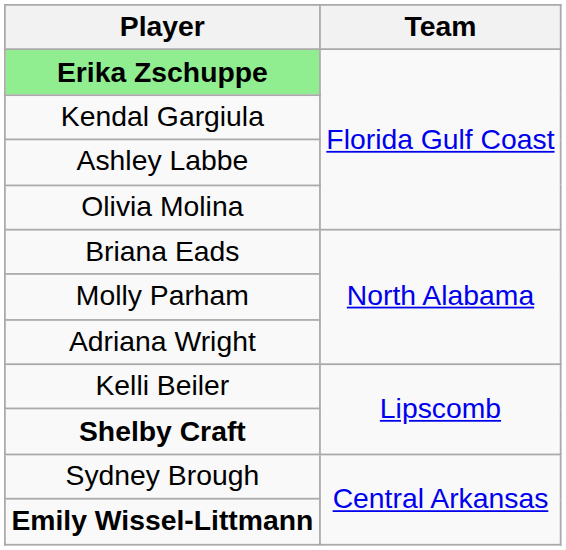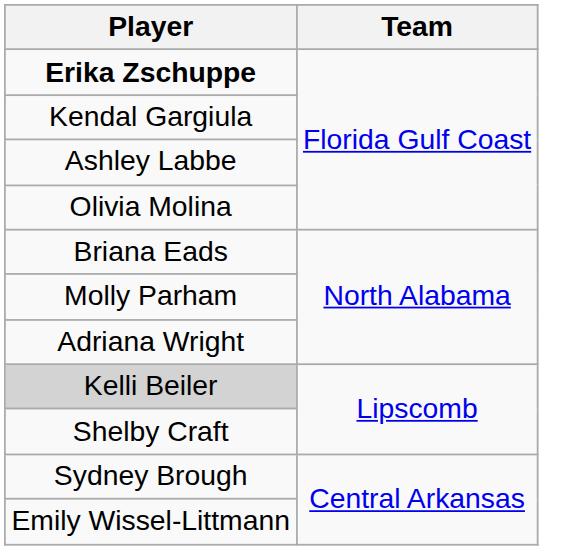Erika Zschuppe | Player: lightgreen background -> no background
Kelli Beiler | Player: no background -> lightgrey background
Shelby Craft | Player: bold -> normal
Emily Wissel-Littmann | Player: bold -> normal
